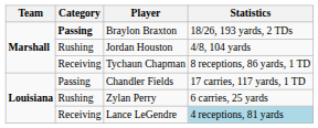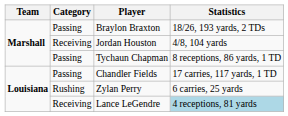Braylon Braxton | Category: bold -> normal
Jordan Houston | Category: Rushing -> Receiving
Tychaun Chapman | Category: Receiving -> Passing
